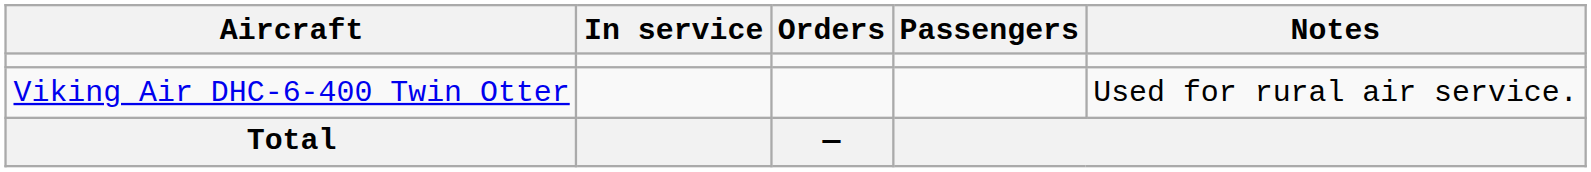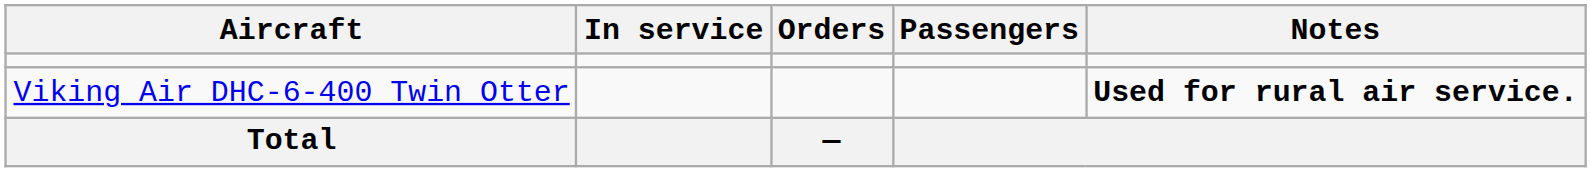Viking Air DHC-6-400 Twin Otter | Notes: normal -> bold
